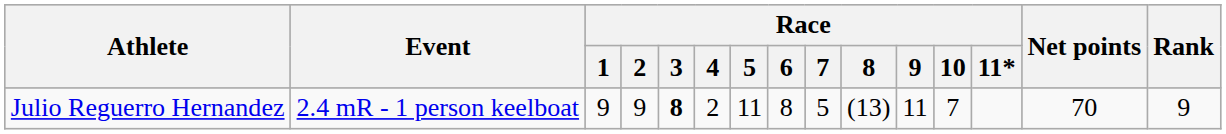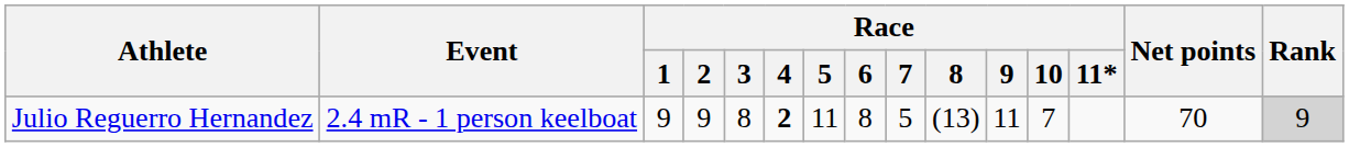Julio Reguerro Hernandez | Race / 3: bold -> normal
Julio Reguerro Hernandez | Race / 4: normal -> bold
Julio Reguerro Hernandez | Rank: no background -> lightgrey background
